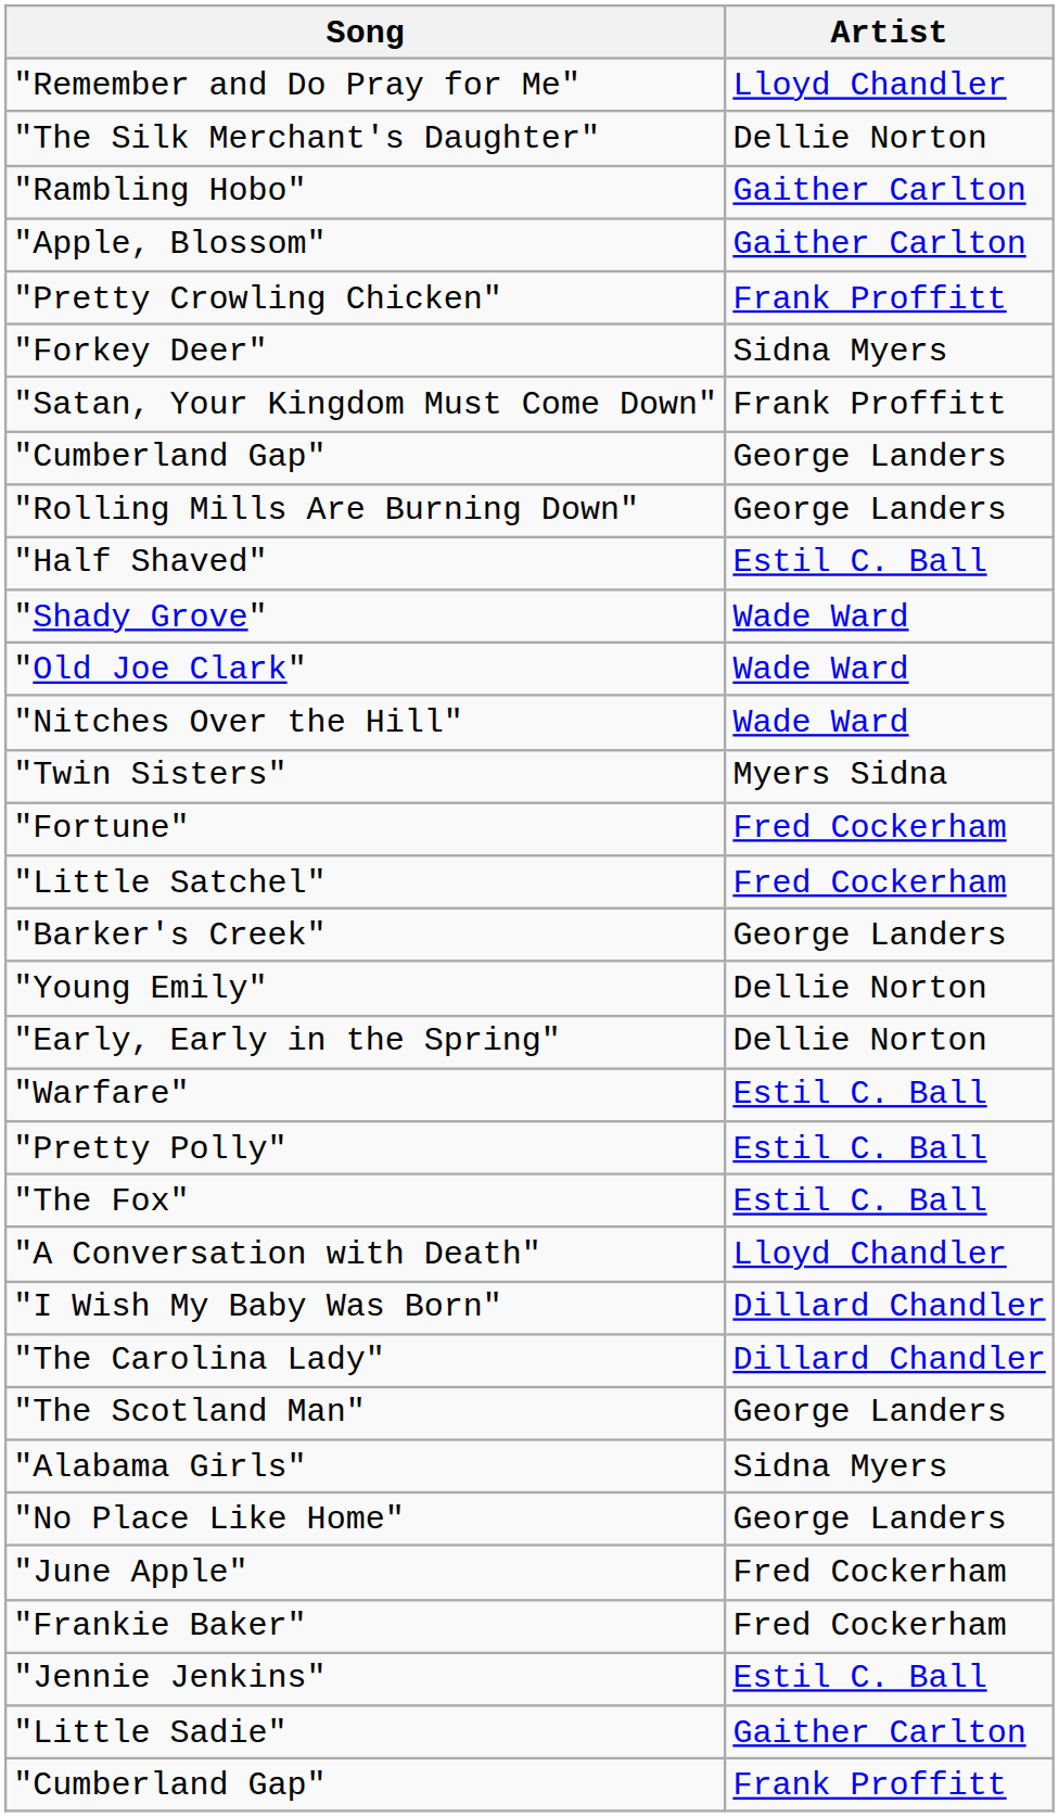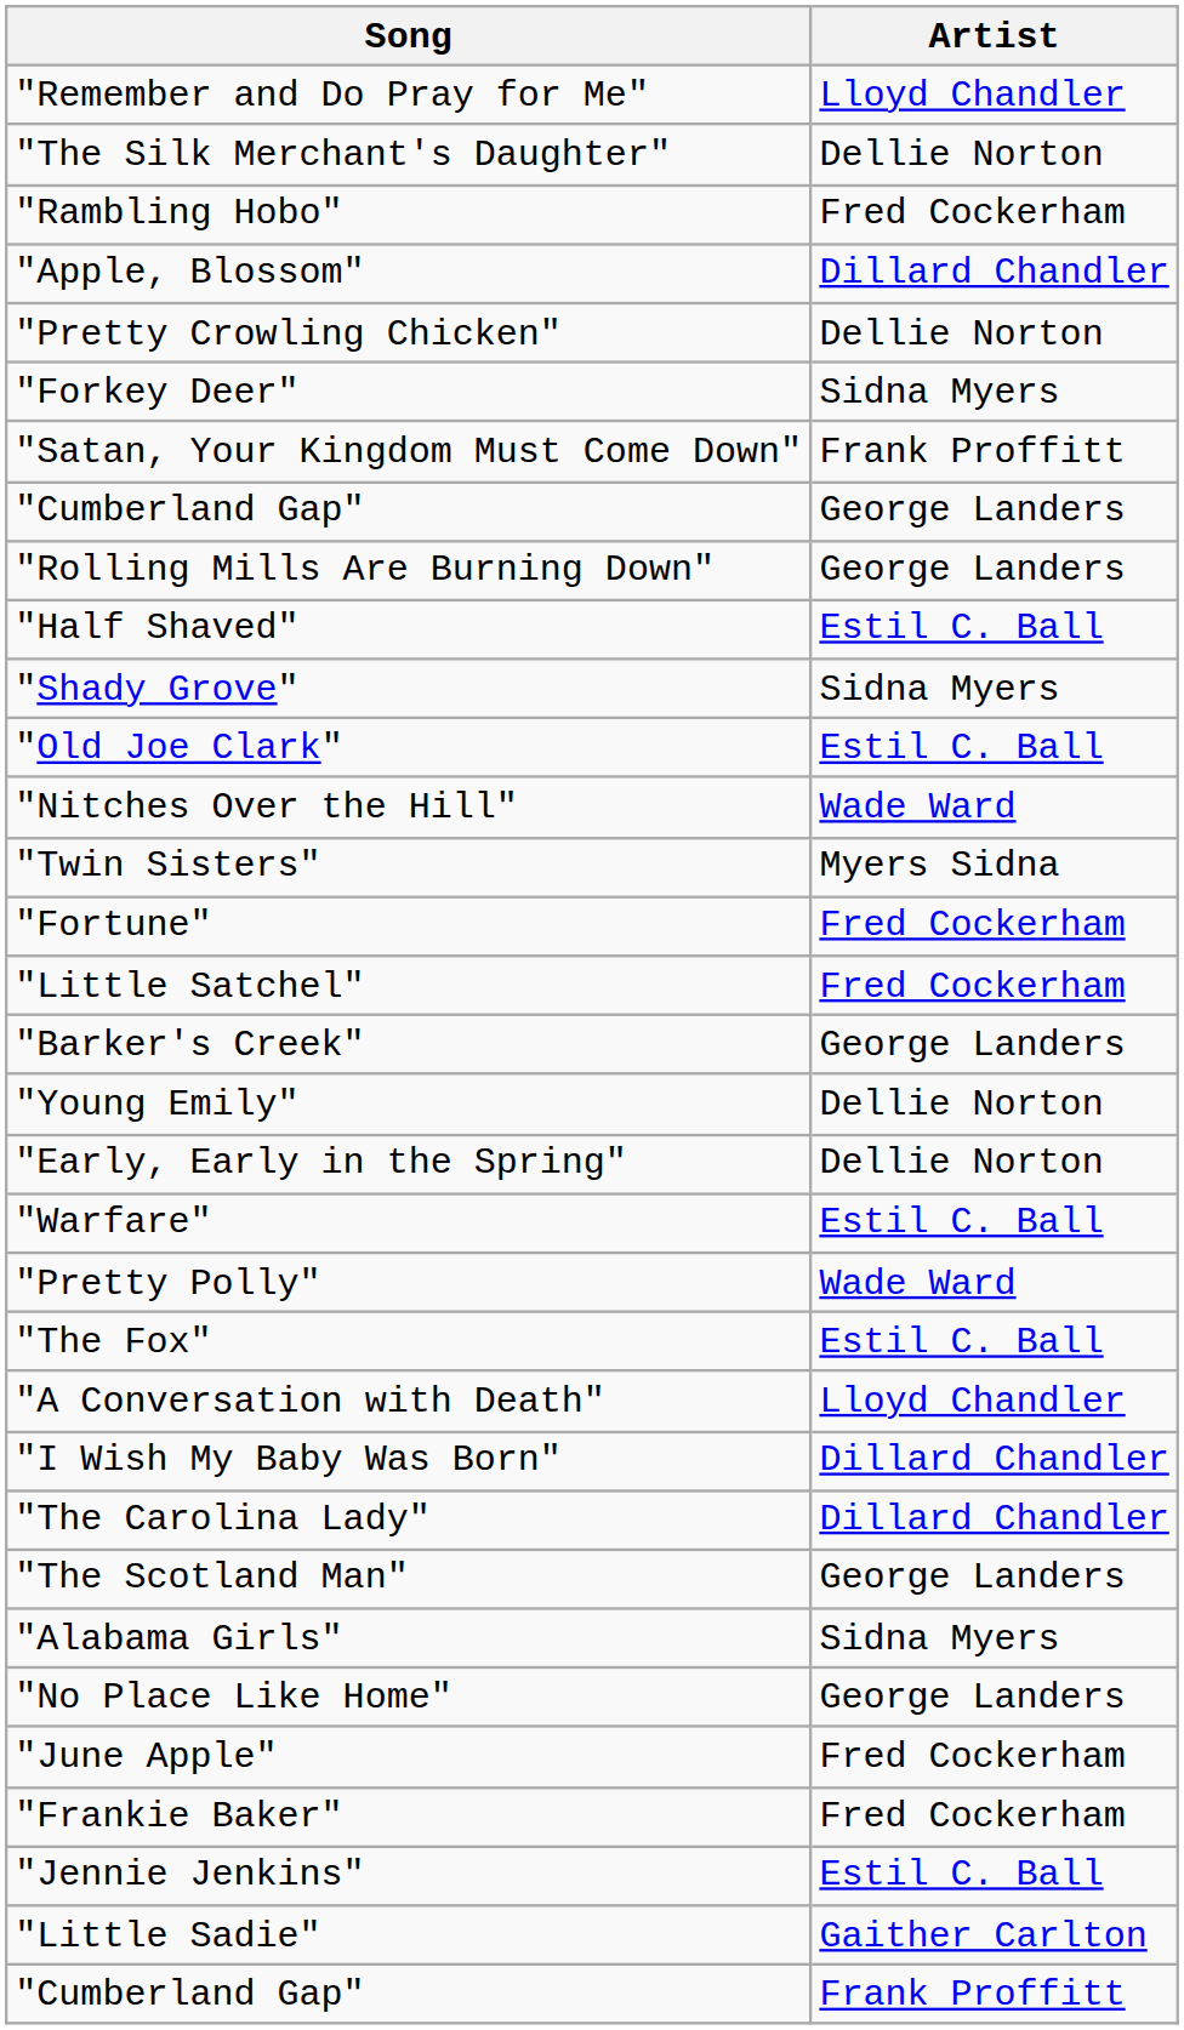row 4 | Artist: Gaither Carlton -> Fred Cockerham
row 5 | Artist: Gaither Carlton -> Dillard Chandler
row 6 | Artist: Frank Proffitt -> Dellie Norton
row 12 | Artist: Wade Ward -> Sidna Myers
row 13 | Artist: Wade Ward -> Estil C. Ball
row 22 | Artist: Estil C. Ball -> Wade Ward
